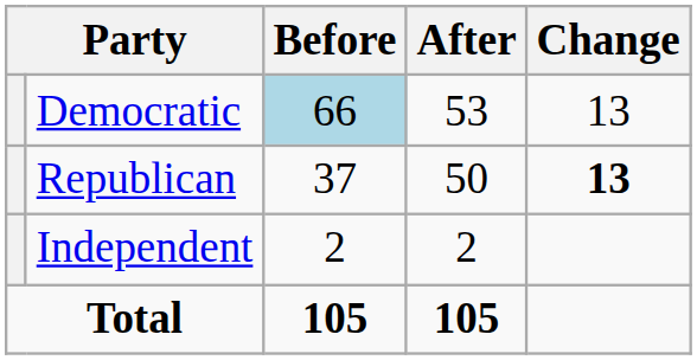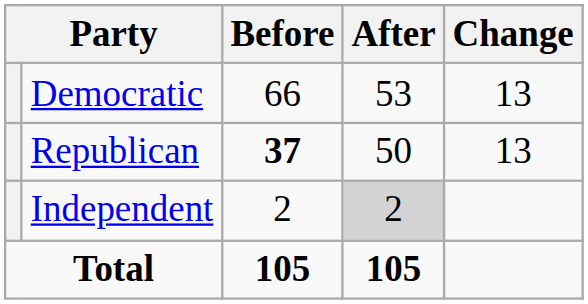Democratic | Before: lightblue background -> no background
Republican | Before: normal -> bold
Republican | Change: bold -> normal
Independent | After: no background -> lightgrey background
